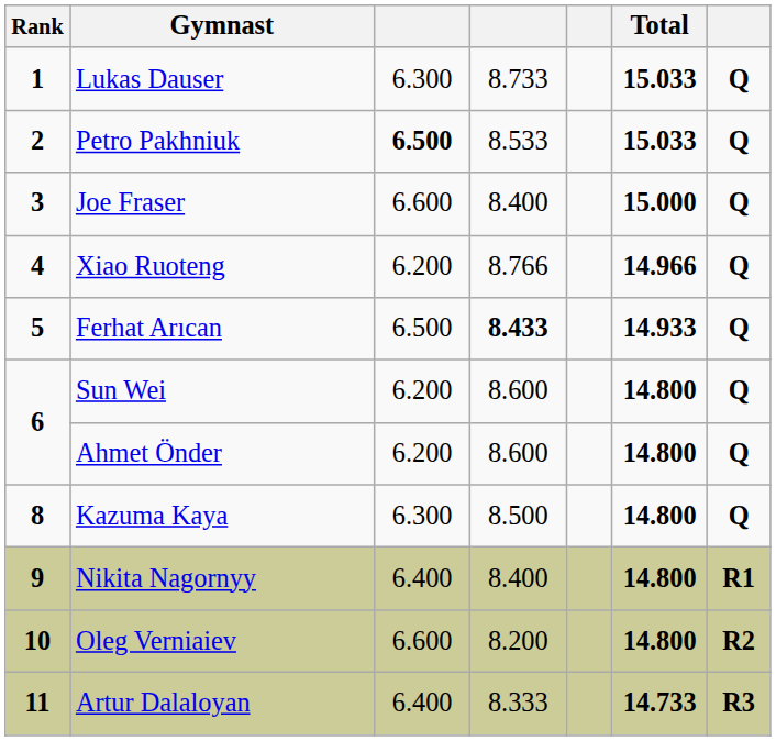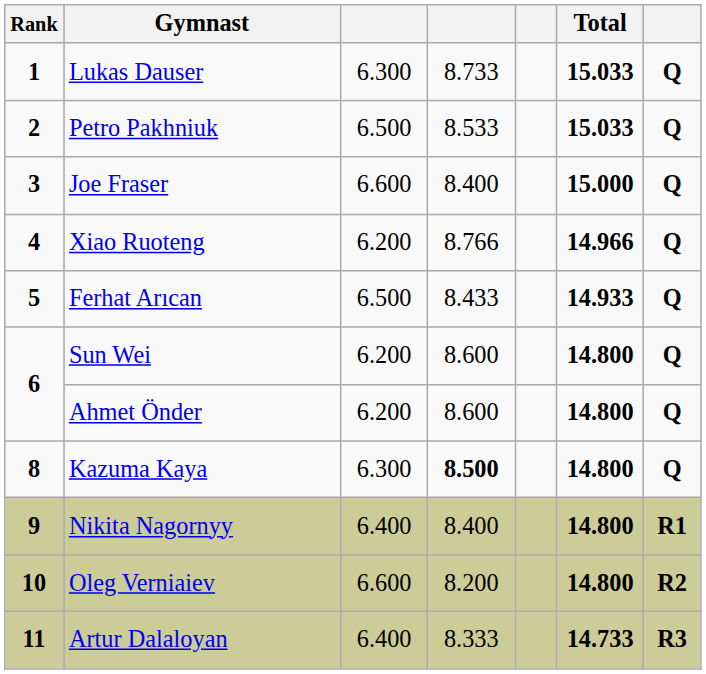Petro Pakhniuk | column 3: bold -> normal
Ferhat Arıcan | column 4: bold -> normal
Kazuma Kaya | column 4: normal -> bold
